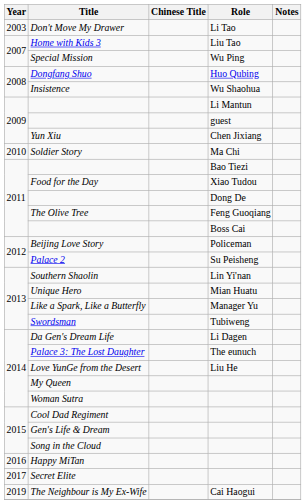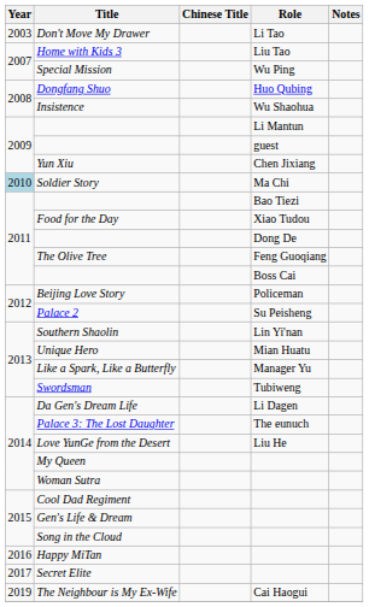Soldier Story | Year: no background -> lightblue background
